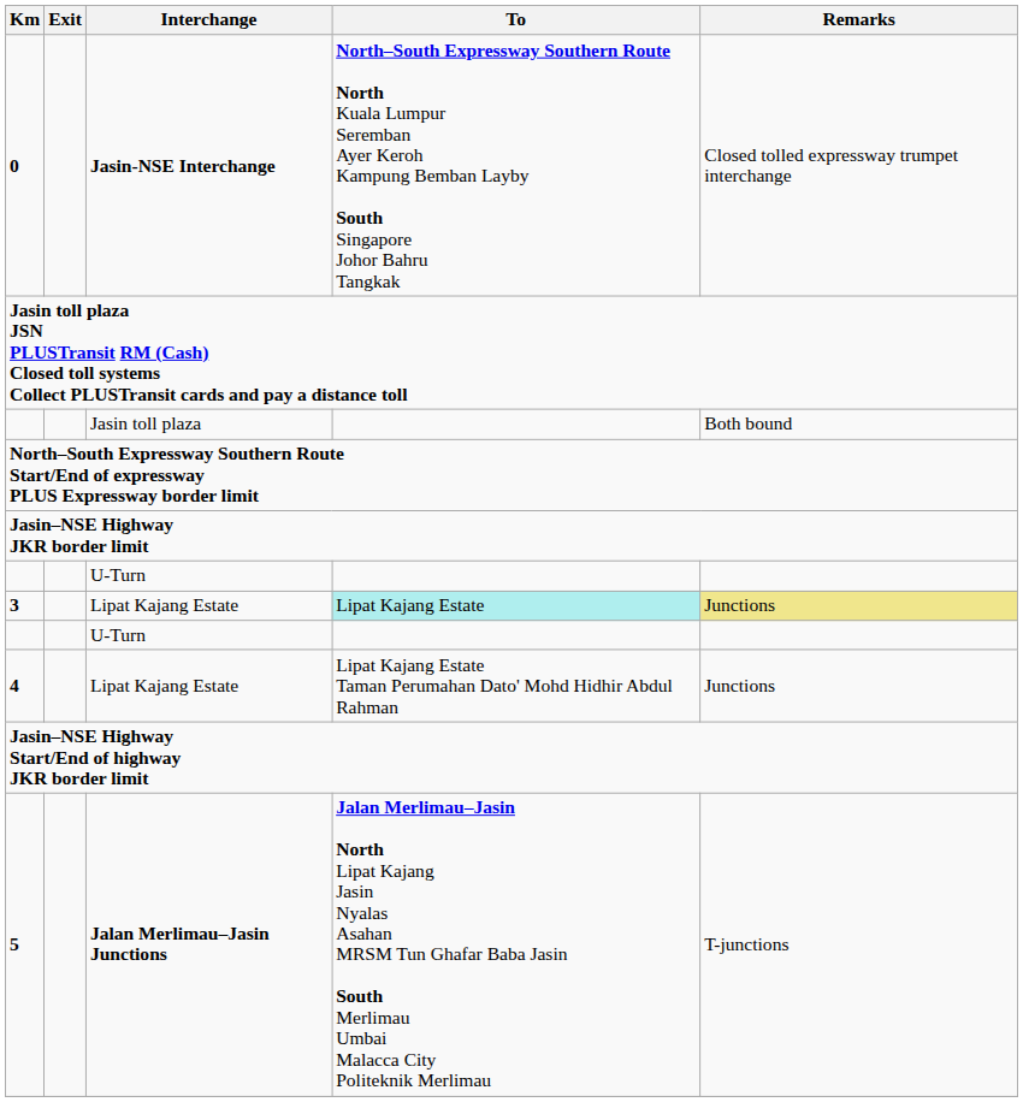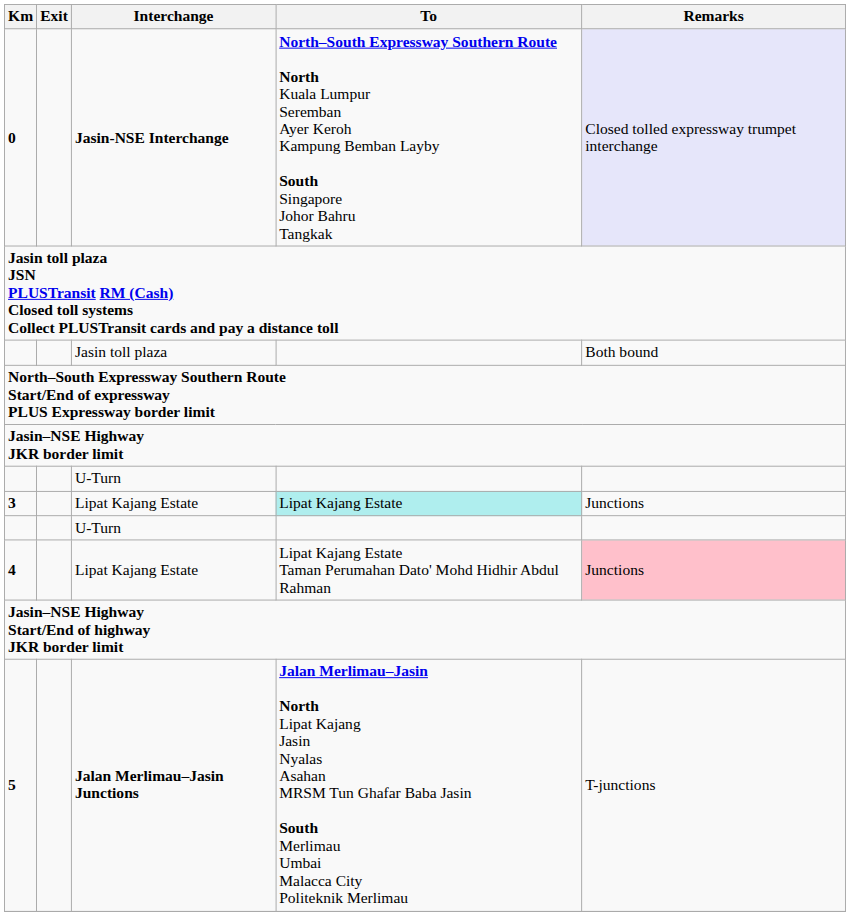0 | Remarks: no background -> lavender background
3 | Remarks: khaki background -> no background
4 | Remarks: no background -> pink background
